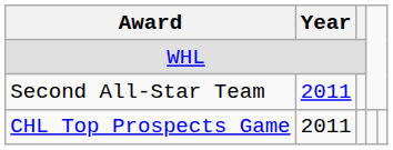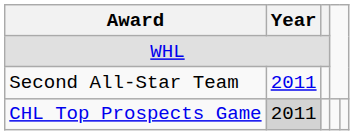CHL Top Prospects Game | Year: no background -> lightgrey background
